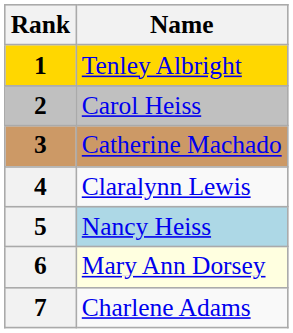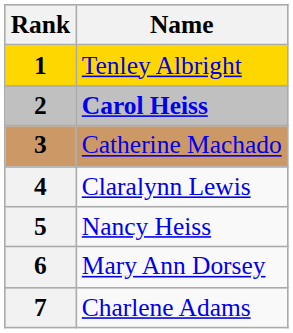Carol Heiss | Name: normal -> bold
Nancy Heiss | Name: lightblue background -> no background
Mary Ann Dorsey | Name: lightyellow background -> no background
